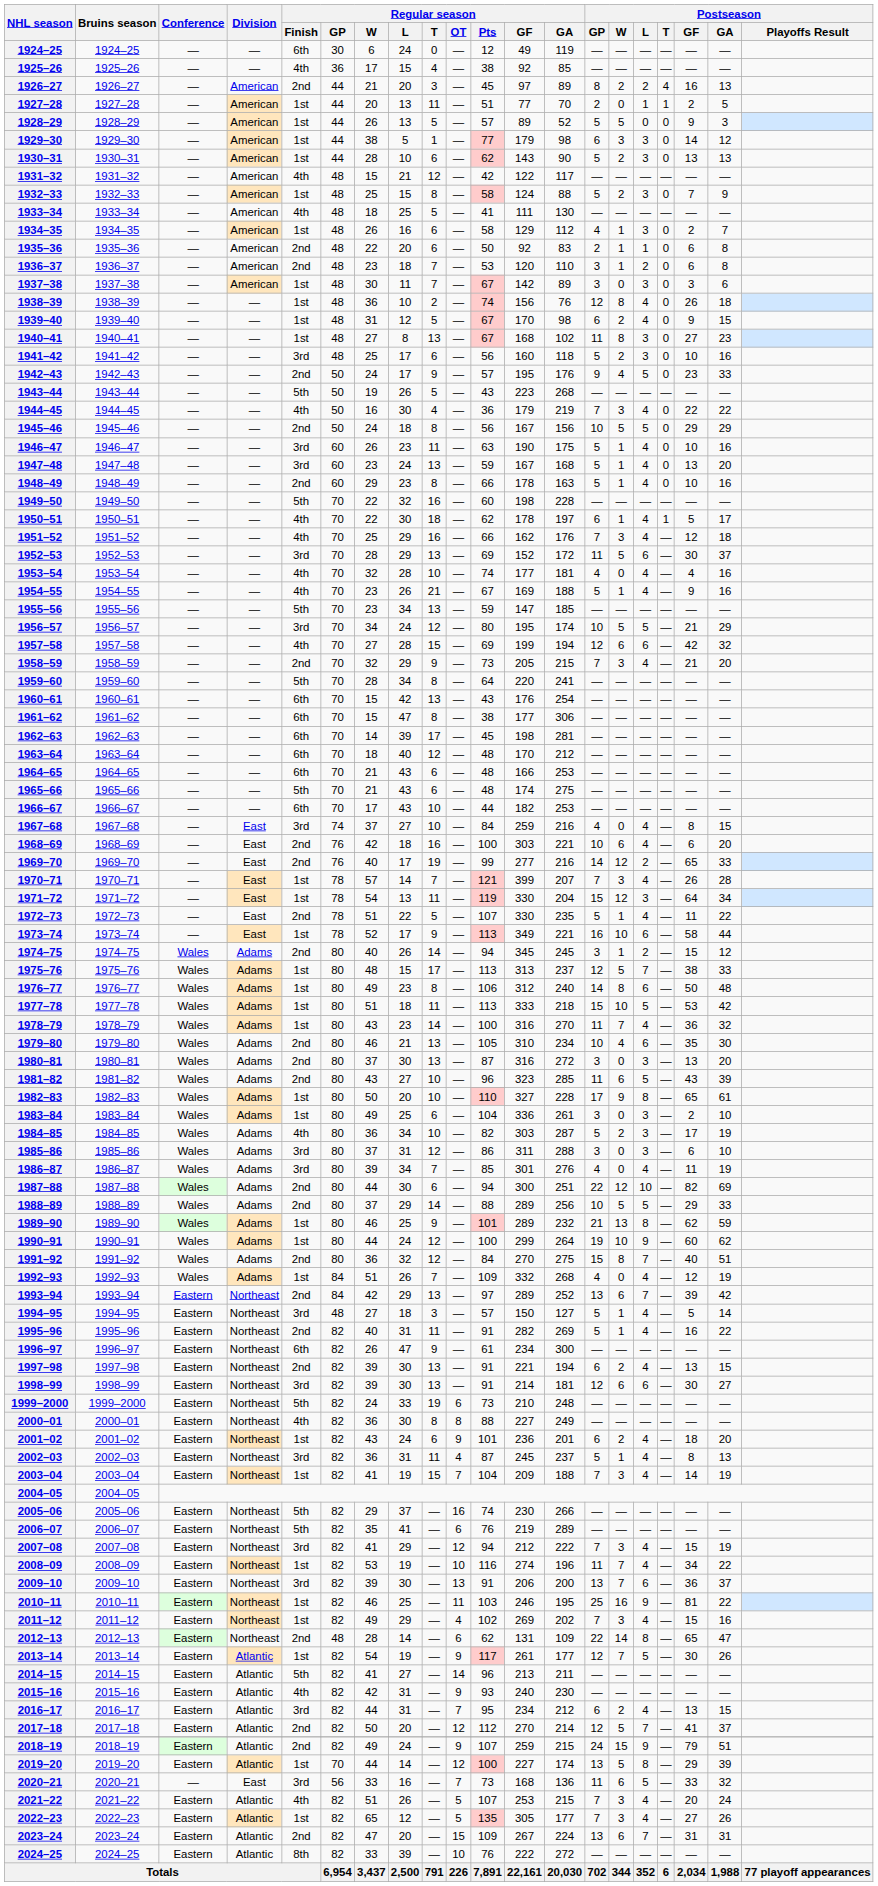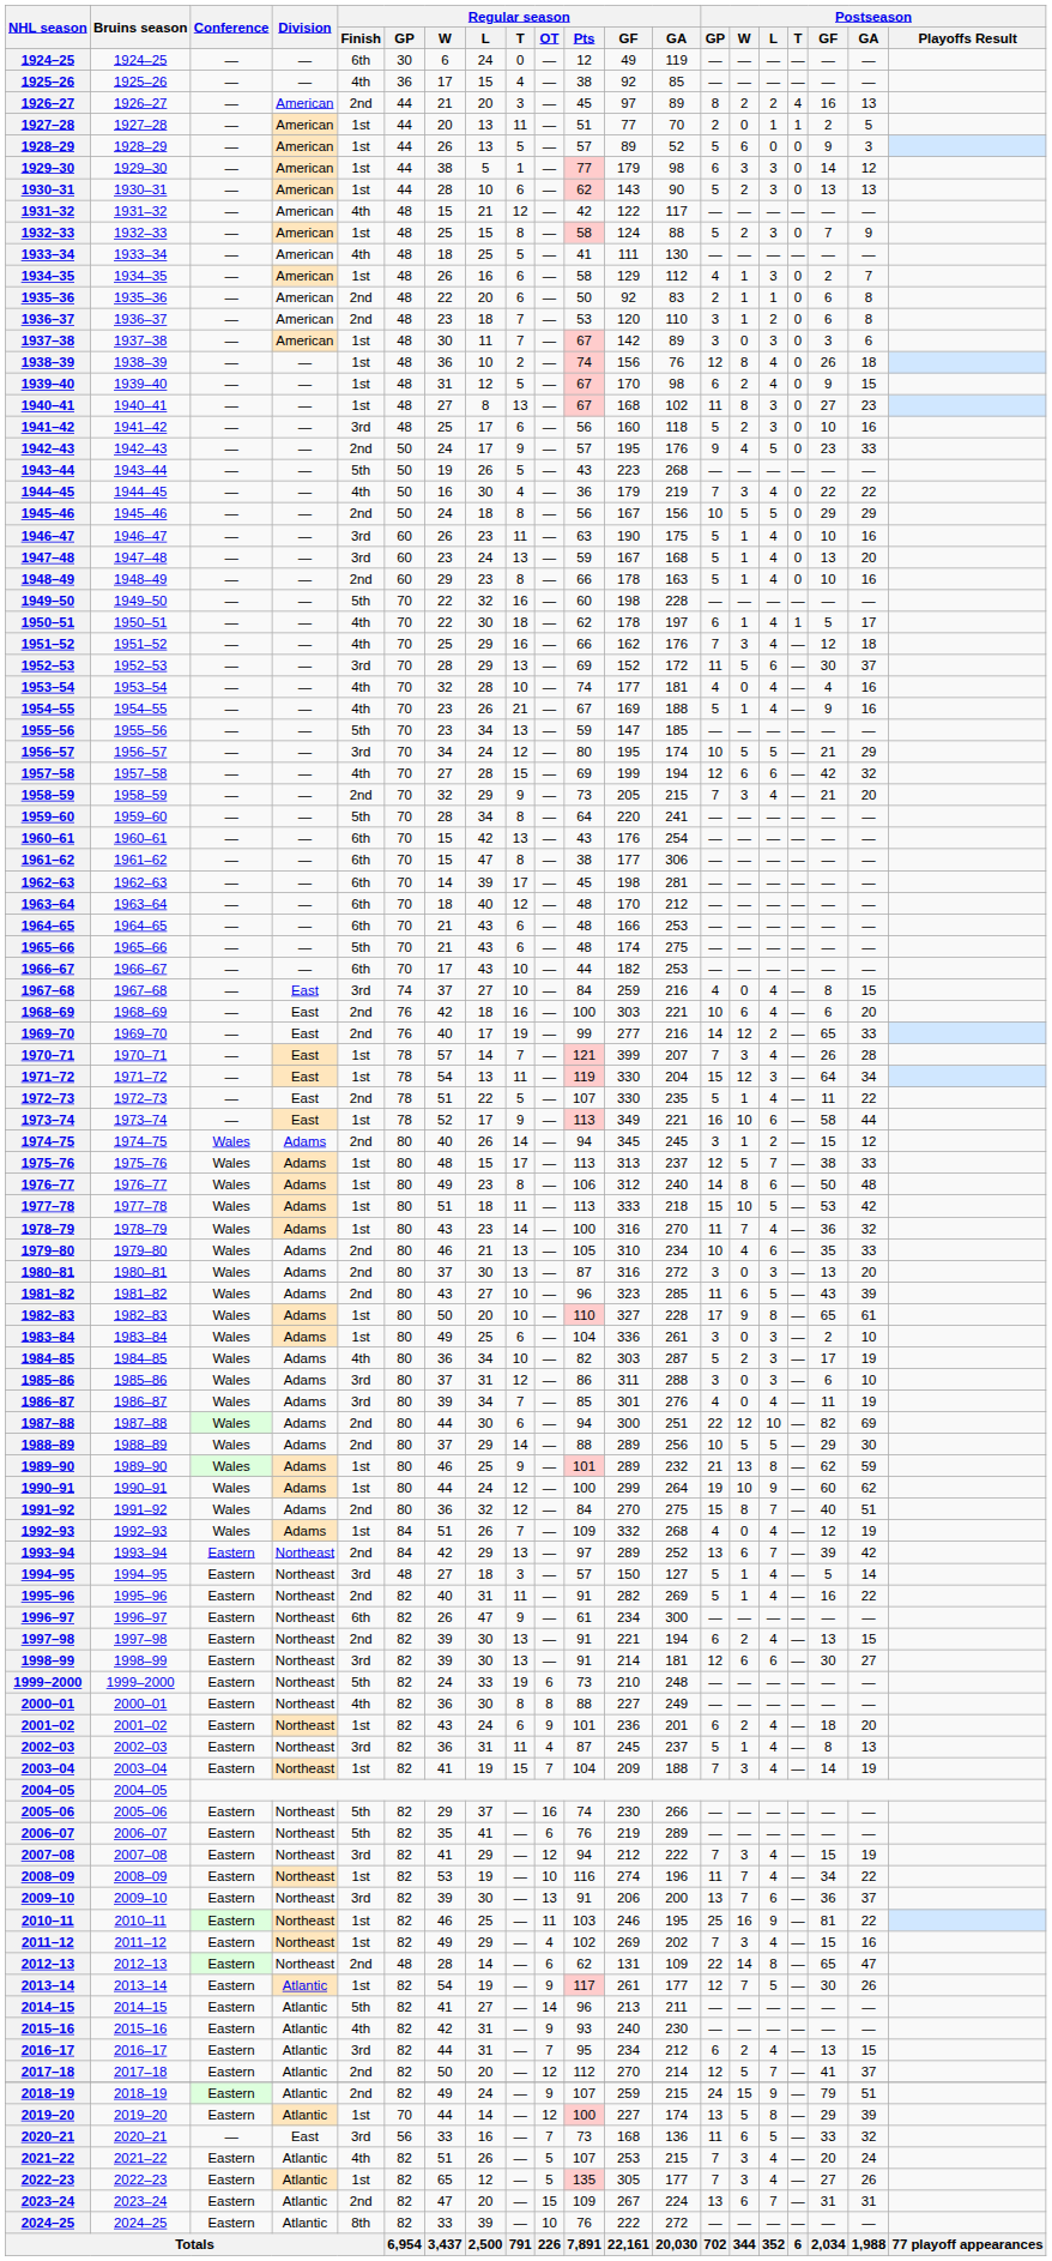row 7 | Postseason / W: 5 -> 6
row 58 | Postseason / GA: 30 -> 33
row 67 | Postseason / GA: 33 -> 30
